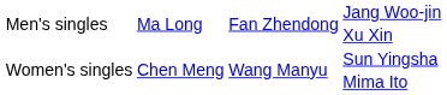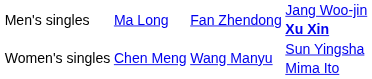Xu Xin | column 4: normal -> bold
